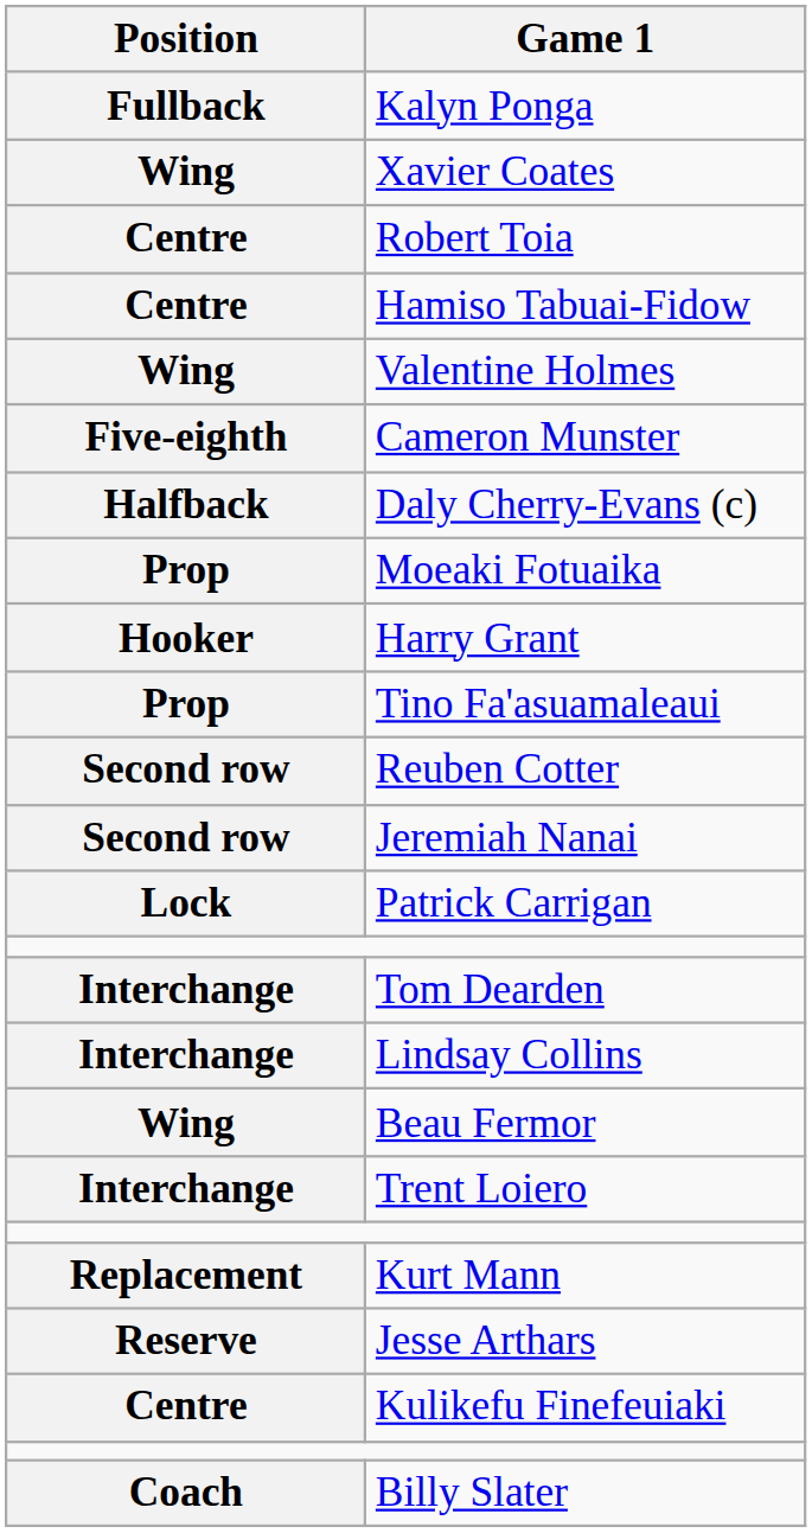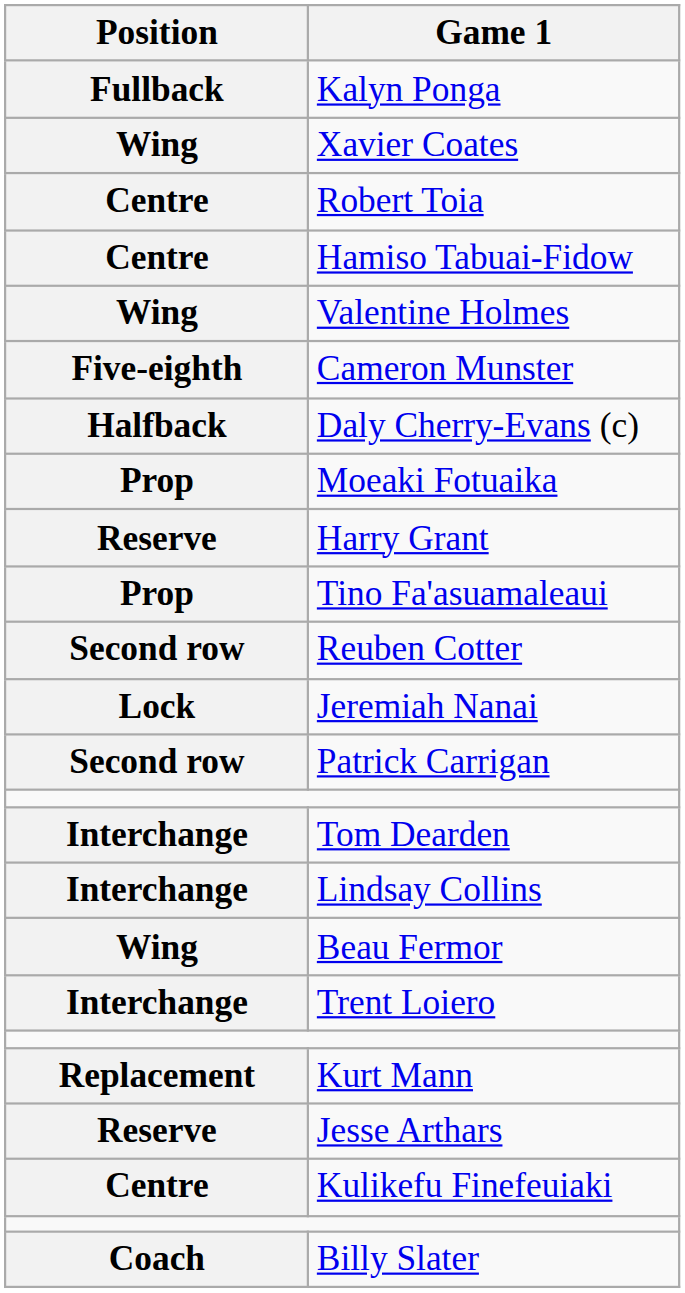row 10 | Position: Hooker -> Reserve
row 13 | Position: Second row -> Lock
row 14 | Position: Lock -> Second row
